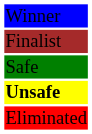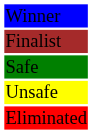row 4 | column 1: bold -> normal
